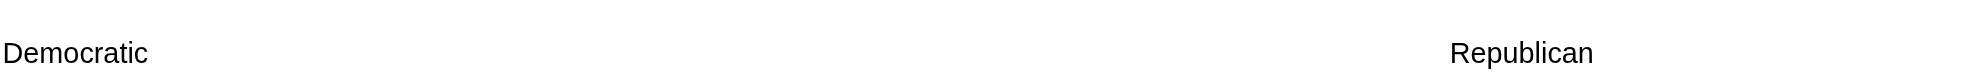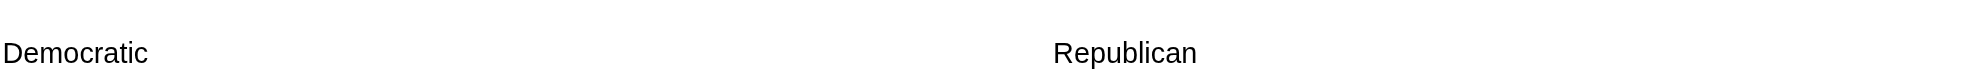columns swapped: 7 <-> 132
